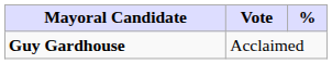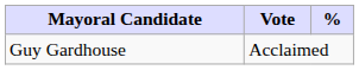Guy Gardhouse | Mayoral Candidate: bold -> normal
